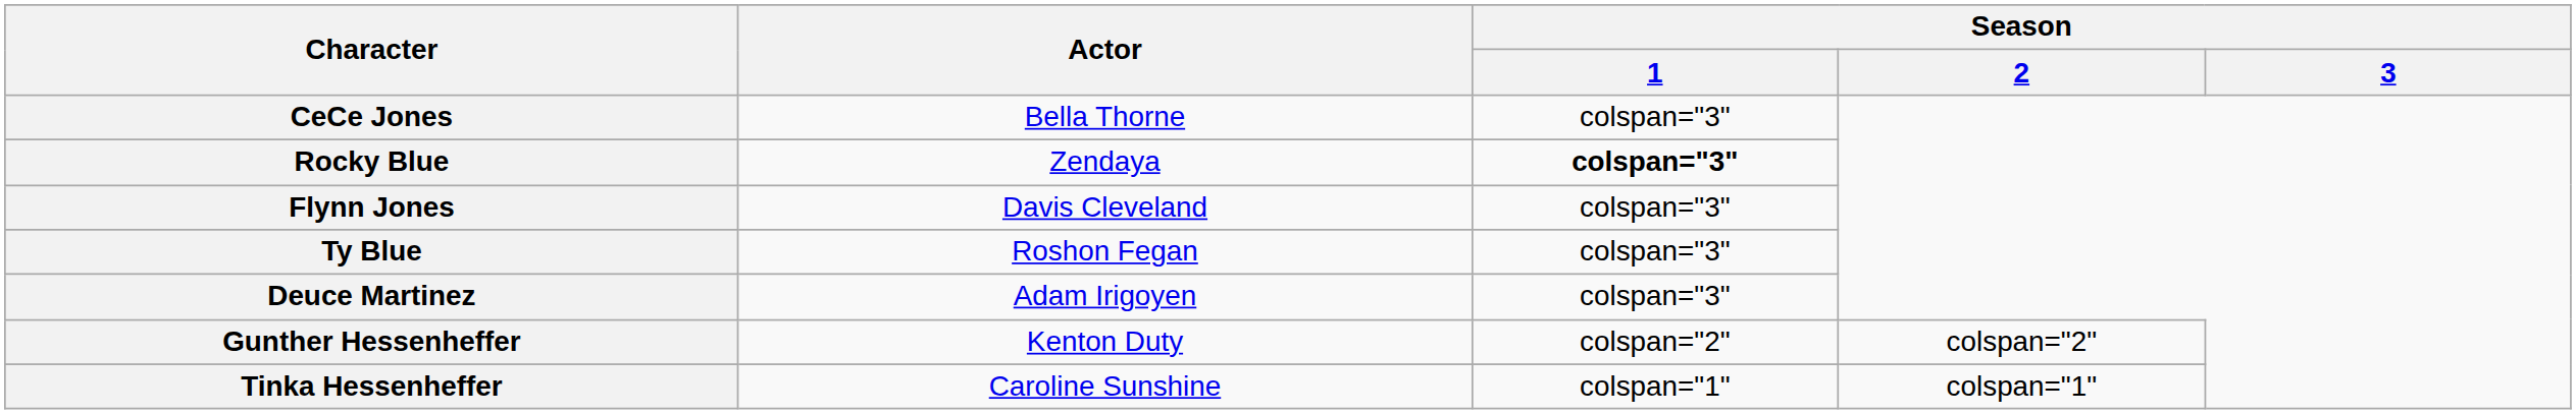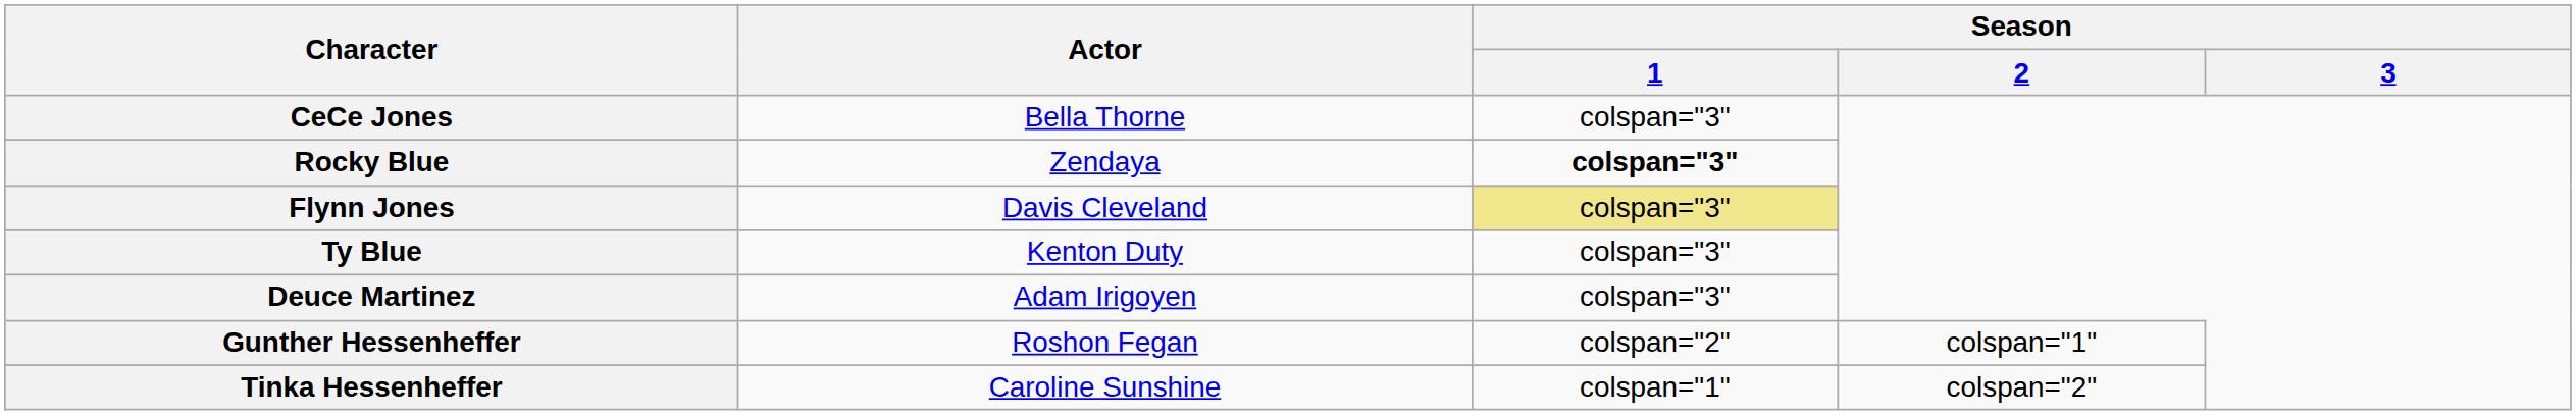Flynn Jones | Season / 1: no background -> khaki background
Ty Blue | Actor: Roshon Fegan -> Kenton Duty
Gunther Hessenheffer | Actor: Kenton Duty -> Roshon Fegan
Gunther Hessenheffer | Season / 2: colspan="2" -> colspan="1"
Tinka Hessenheffer | Season / 2: colspan="1" -> colspan="2"
